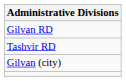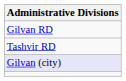row 4 | column 1: no background -> lavender background
